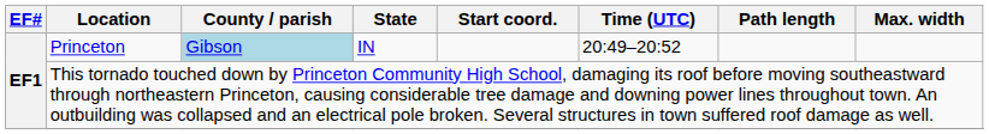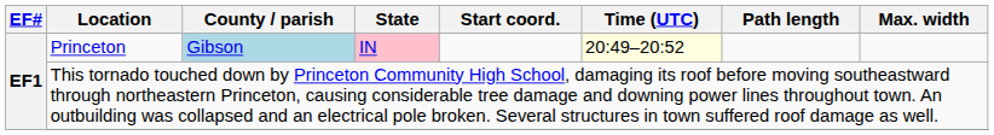Princeton | State: no background -> pink background
Princeton | Time (UTC): no background -> lightyellow background
